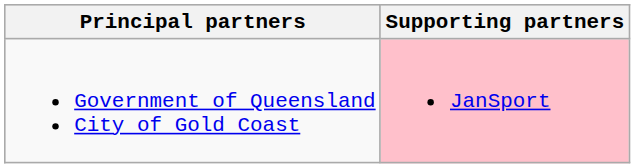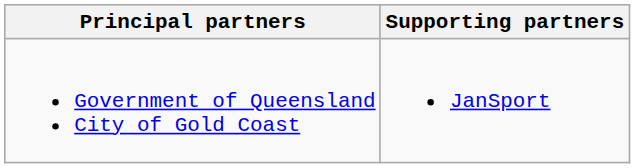Government of Queensland City of Gold Coast | Supporting partners: pink background -> no background
